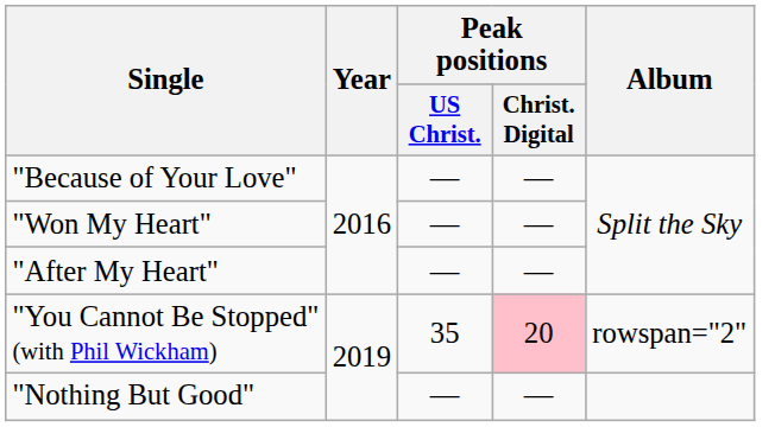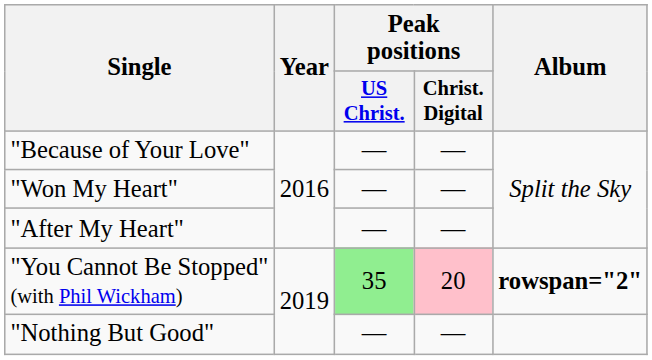"You Cannot Be Stopped" (with Phil Wickham) | Peak positions / US Christ.: no background -> lightgreen background
"You Cannot Be Stopped" (with Phil Wickham) | Album: normal -> bold
